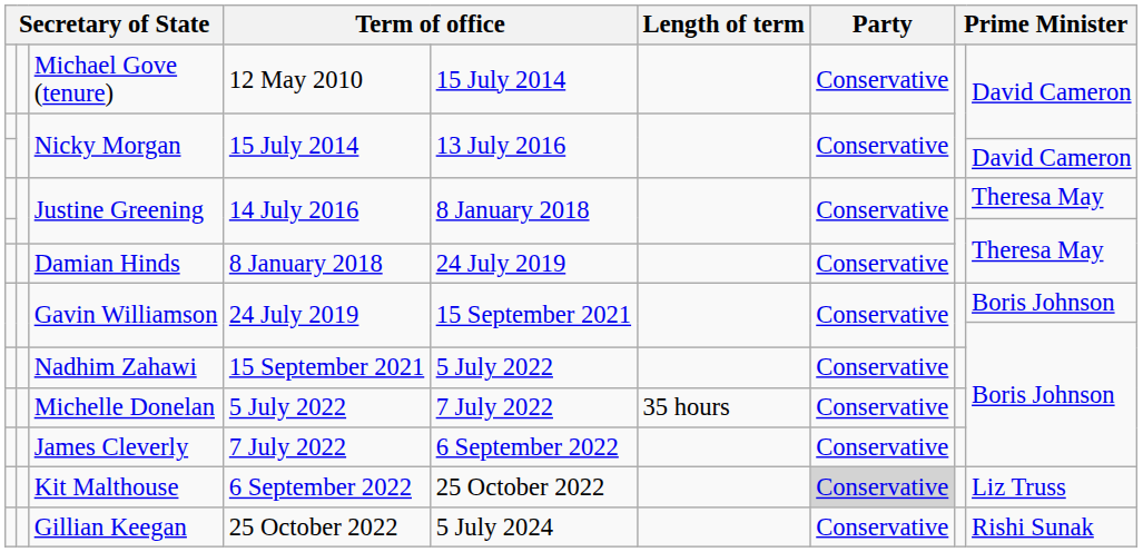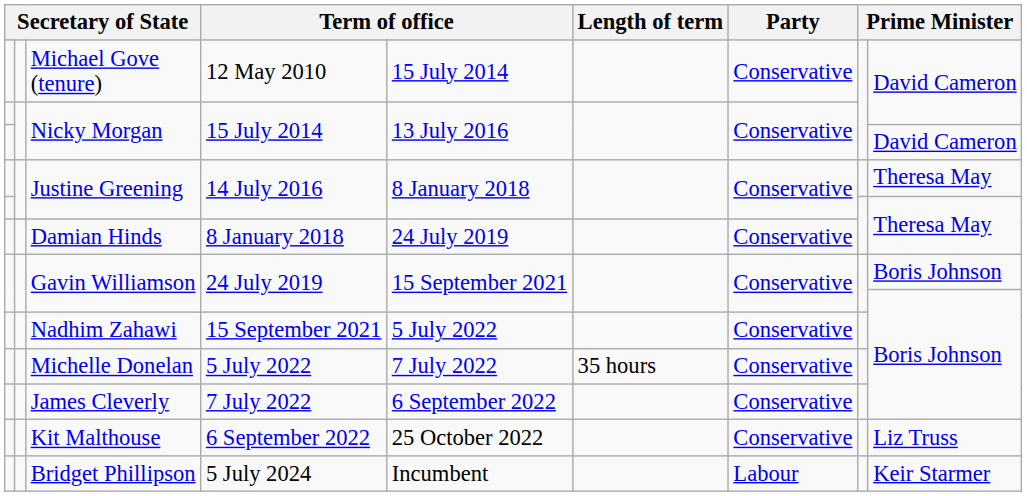Kit Malthouse | Party: lightgrey background -> no background
- row: Gillian Keegan | 25 October 2022 | 5 July 2024 | Conservative | Rishi Sunak
+ row: Bridget Phillipson | 5 July 2024 | Incumbent | Labour | Keir Starmer
